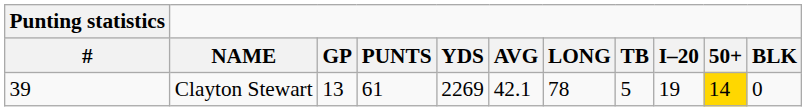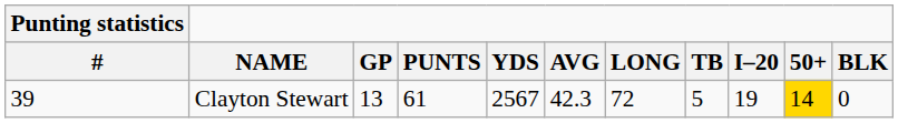Clayton Stewart | YDS: 2269 -> 2567
Clayton Stewart | AVG: 42.1 -> 42.3
Clayton Stewart | LONG: 78 -> 72
